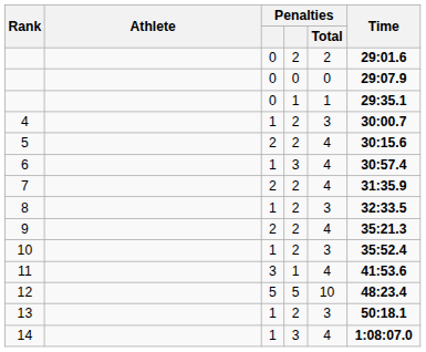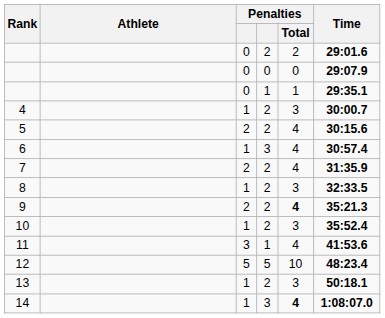9 | Penalties / Total: normal -> bold
14 | Penalties / Total: normal -> bold
